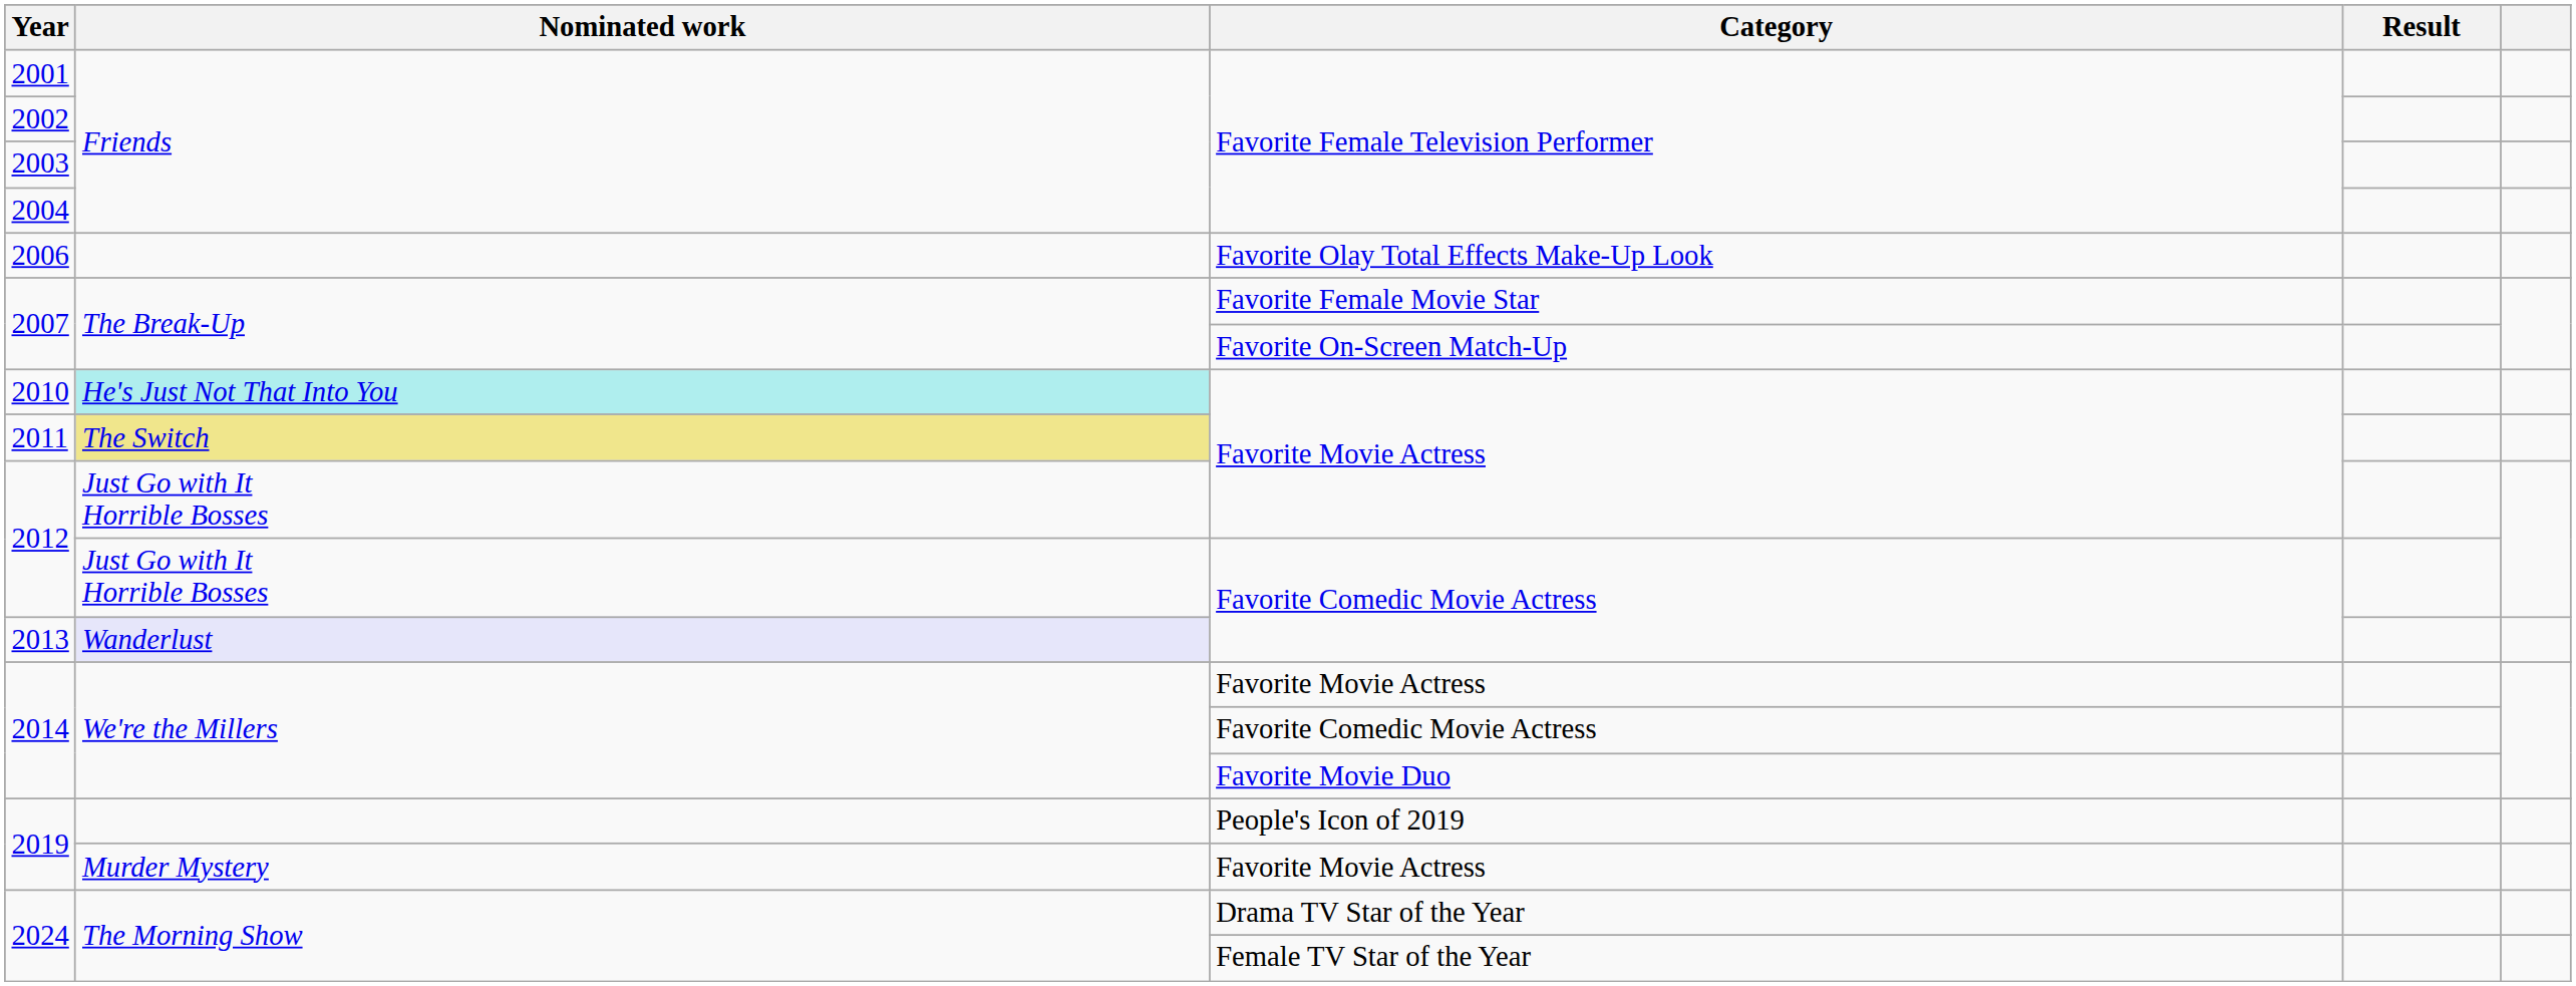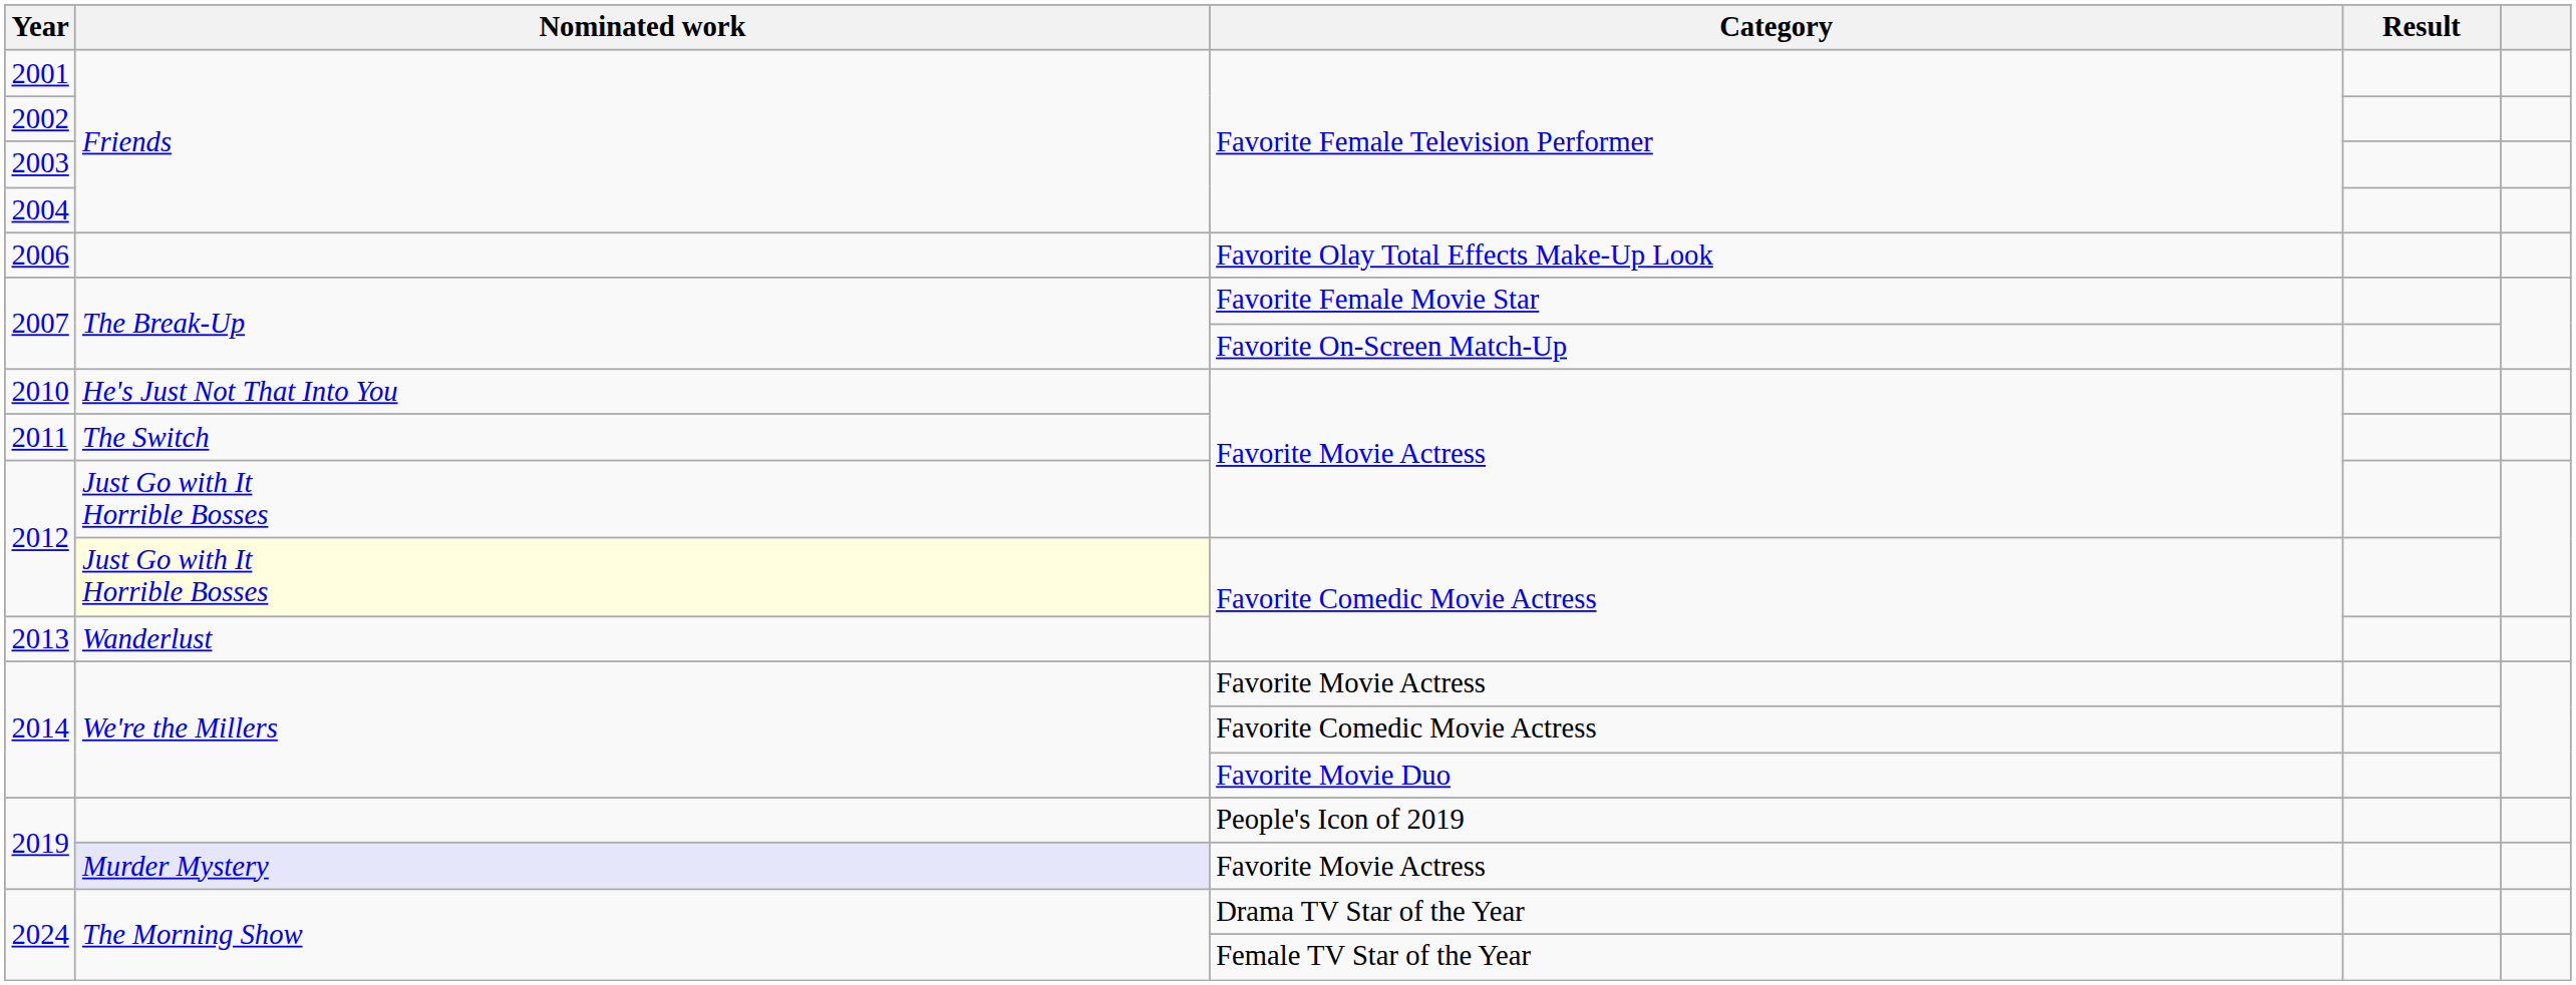2010 | Nominated work: paleturquoise background -> no background
2011 | Nominated work: khaki background -> no background
2012 / Favorite Comedic Movie Actress | Nominated work: no background -> lightyellow background
2013 | Nominated work: lavender background -> no background
2019 / Favorite Movie Actress | Nominated work: no background -> lavender background
